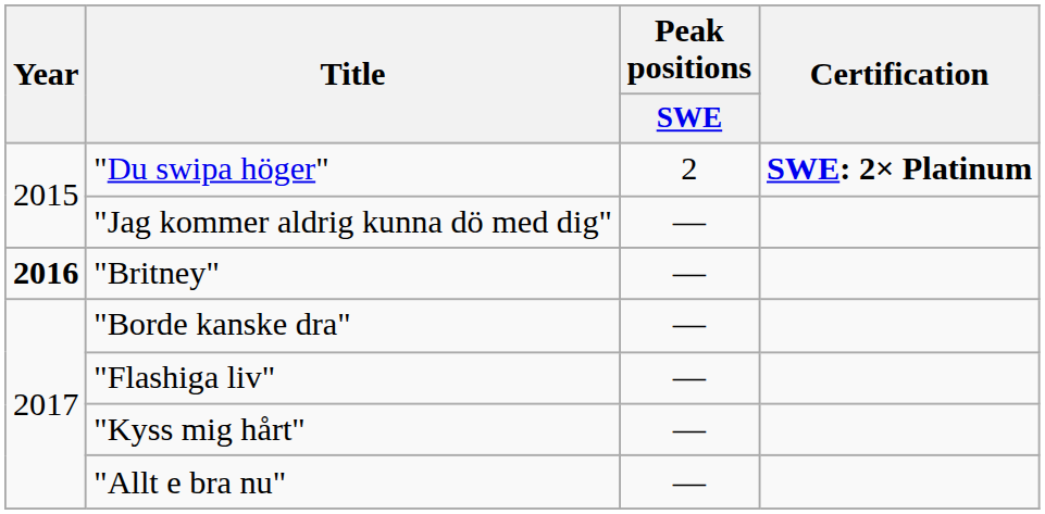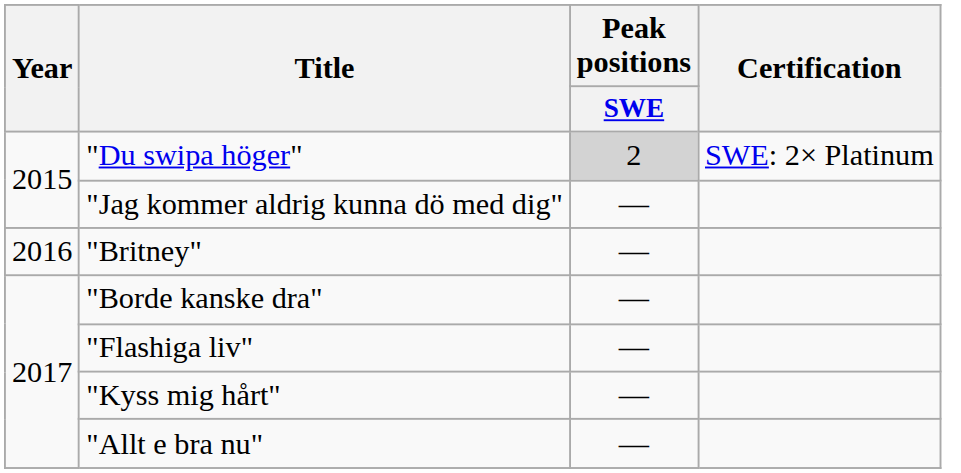"Du swipa höger" | Peak positions / SWE: no background -> lightgrey background
"Du swipa höger" | Certification: bold -> normal
"Britney" | Year: bold -> normal
